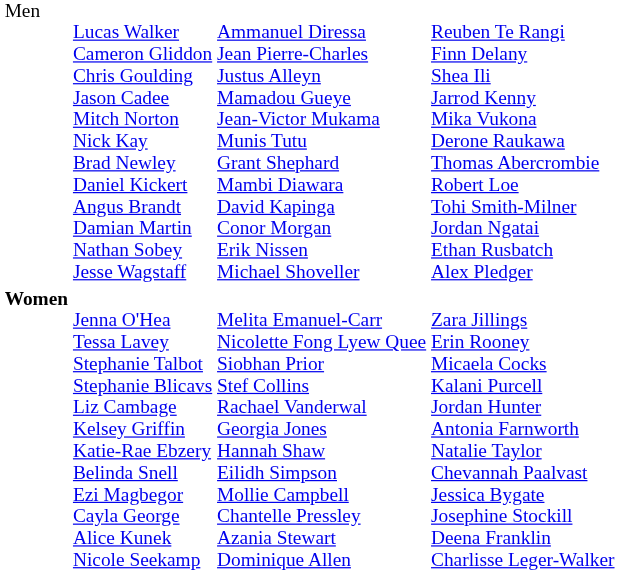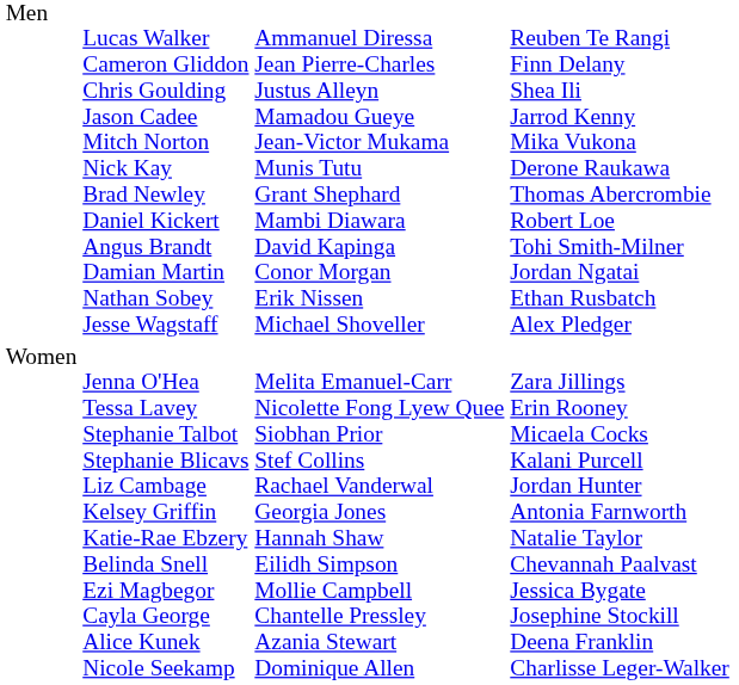Women | column 1: bold -> normal
